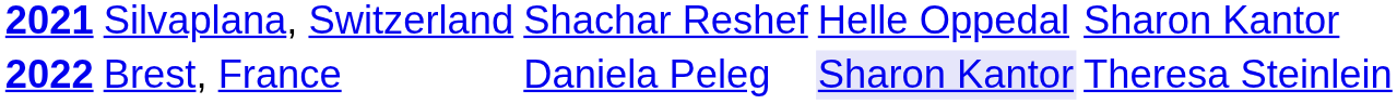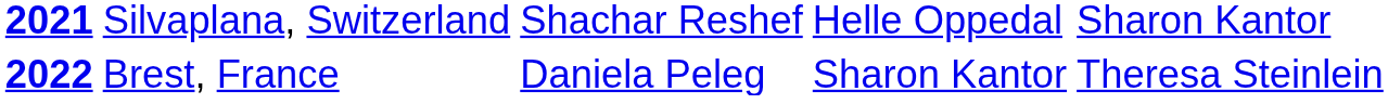2022 | column 4: lavender background -> no background
